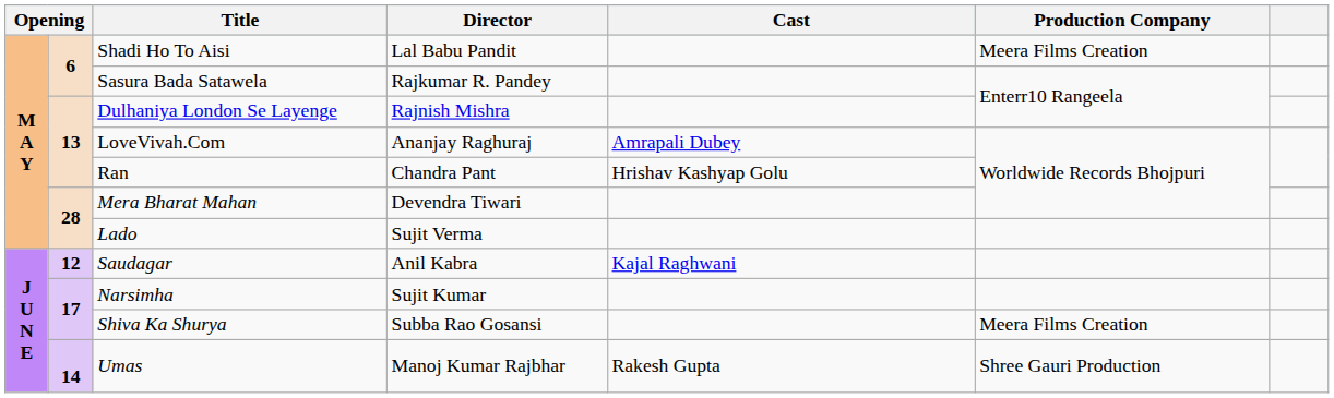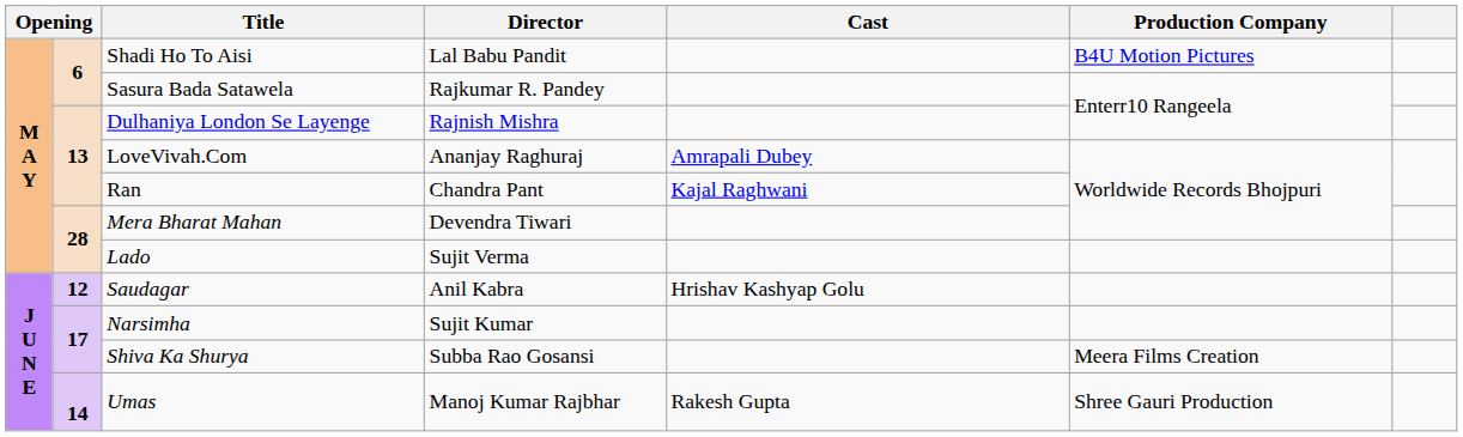Shadi Ho To Aisi | Production Company: Meera Films Creation -> B4U Motion Pictures
Ran | Cast: Hrishav Kashyap Golu -> Kajal Raghwani
Saudagar | Cast: Kajal Raghwani -> Hrishav Kashyap Golu
